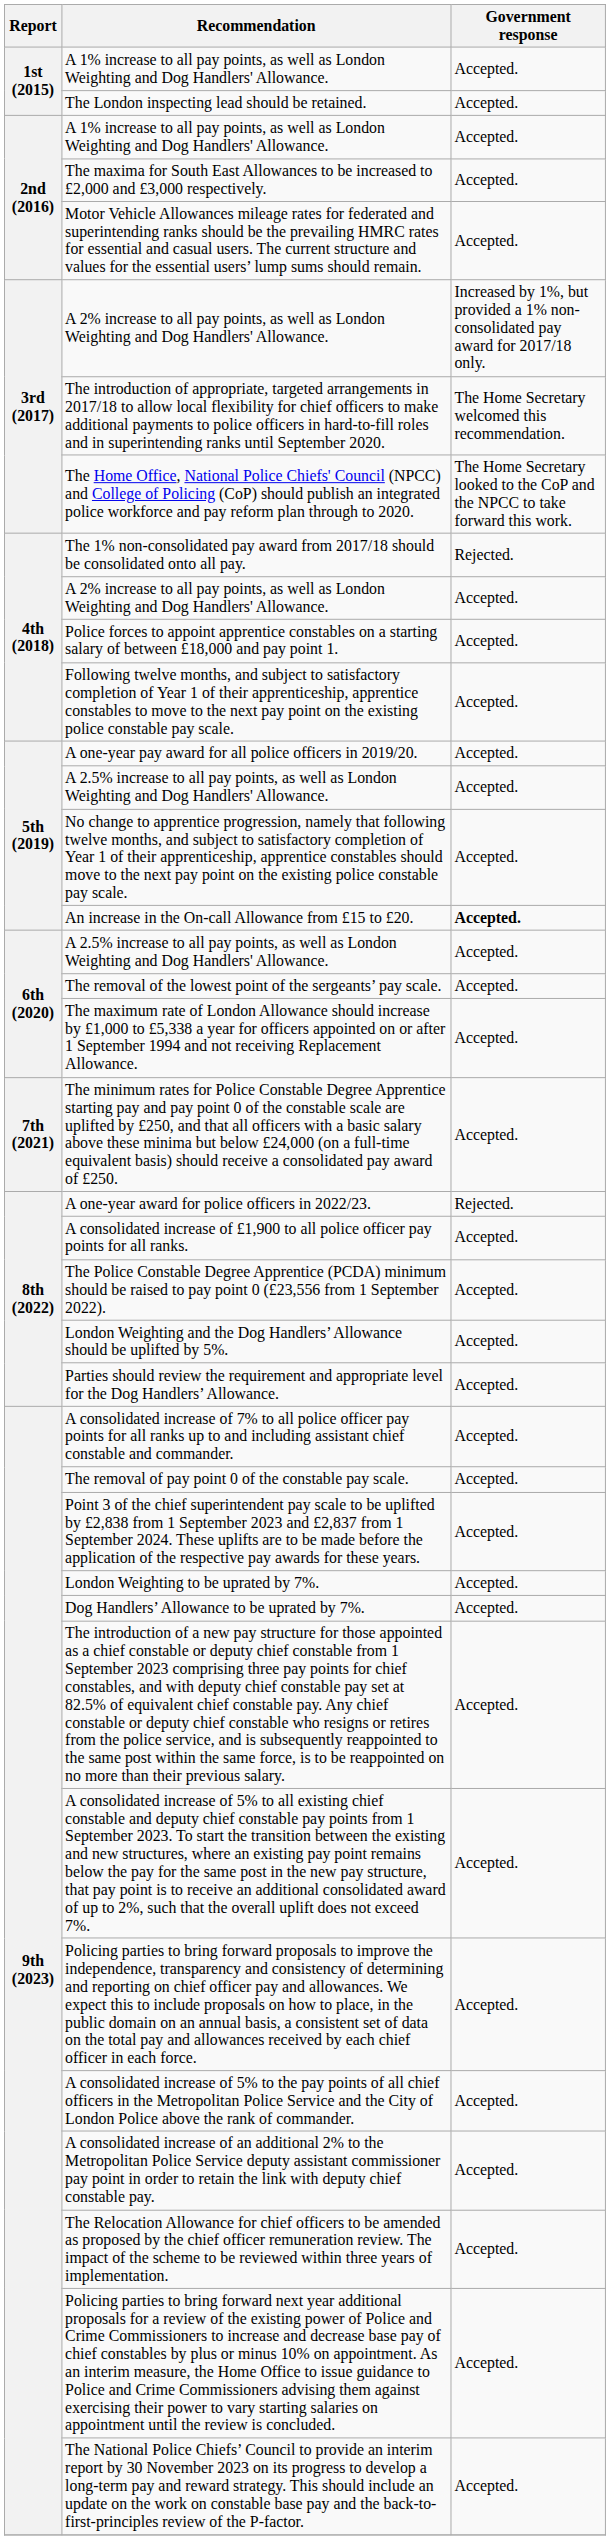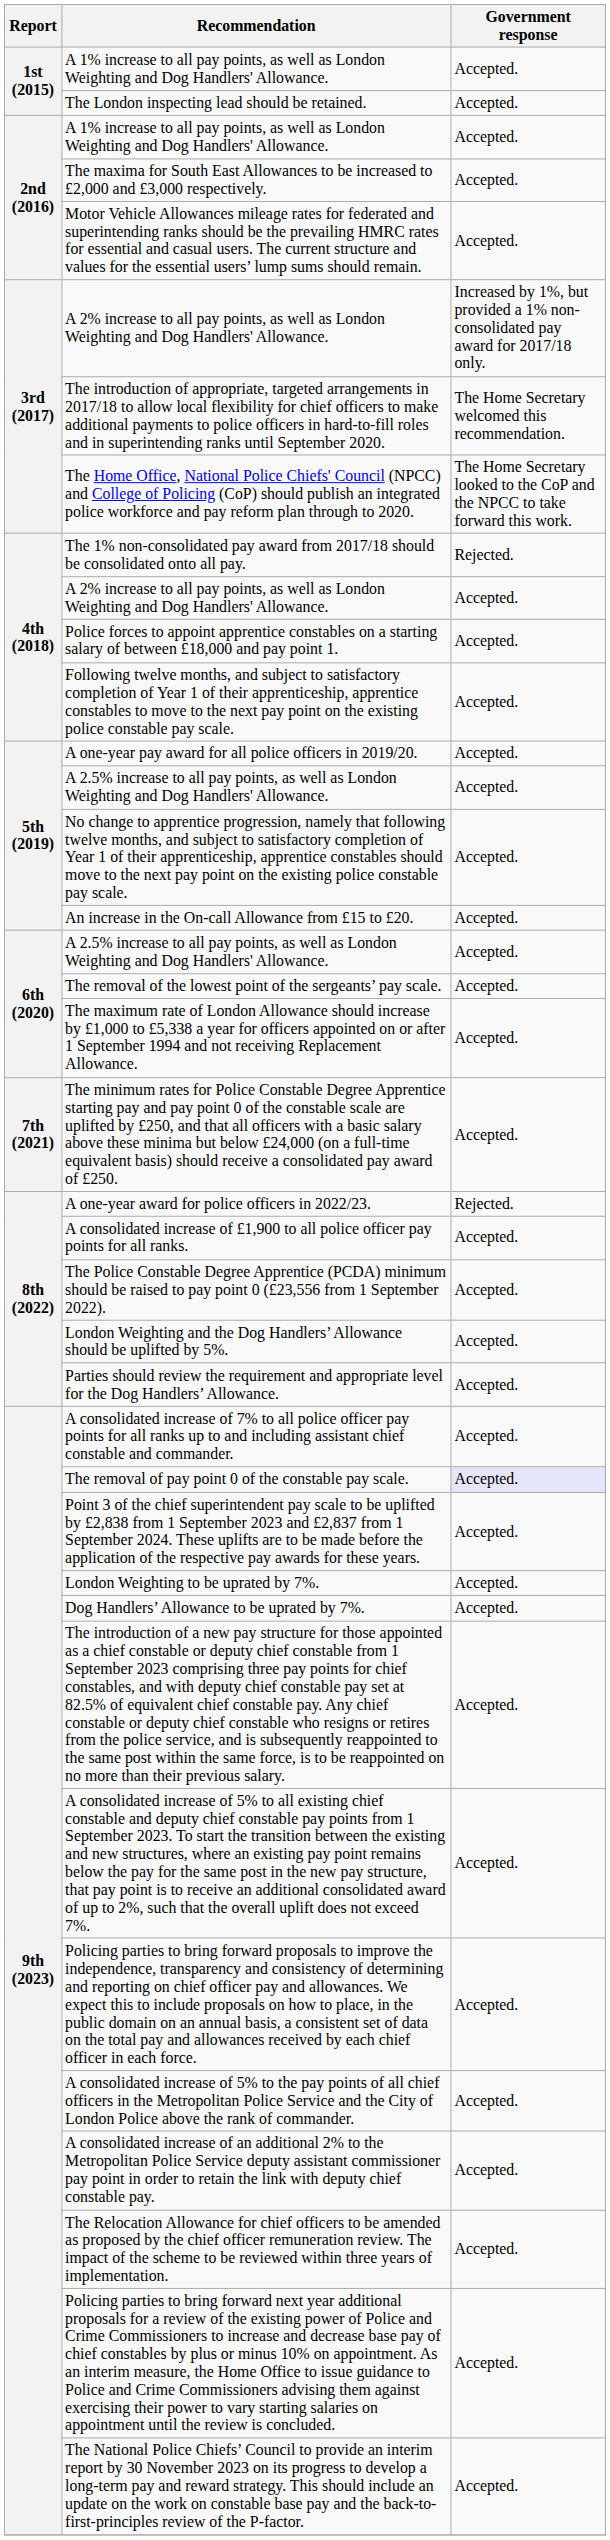An increase in the On-call Allowance from £15 to £20. | Government response: bold -> normal
The removal of pay point 0 of the constable pay scale. | Government response: no background -> lavender background
